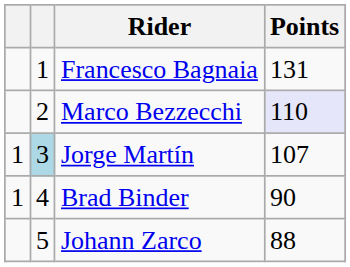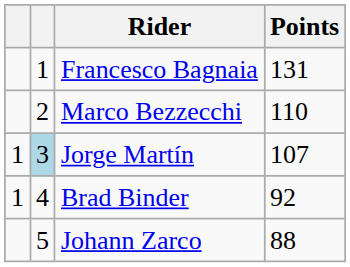Marco Bezzecchi | Points: lavender background -> no background
Brad Binder | Points: 90 -> 92
